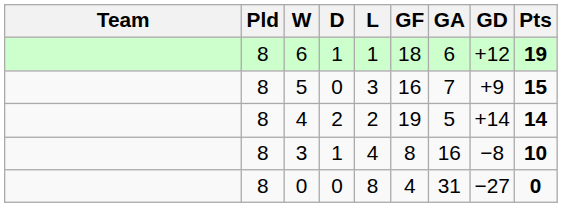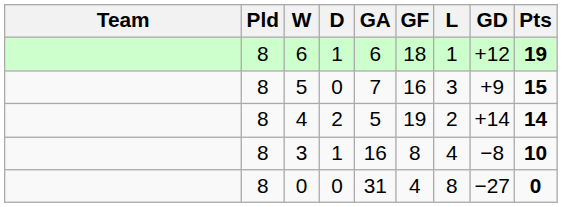columns swapped: L <-> GA
